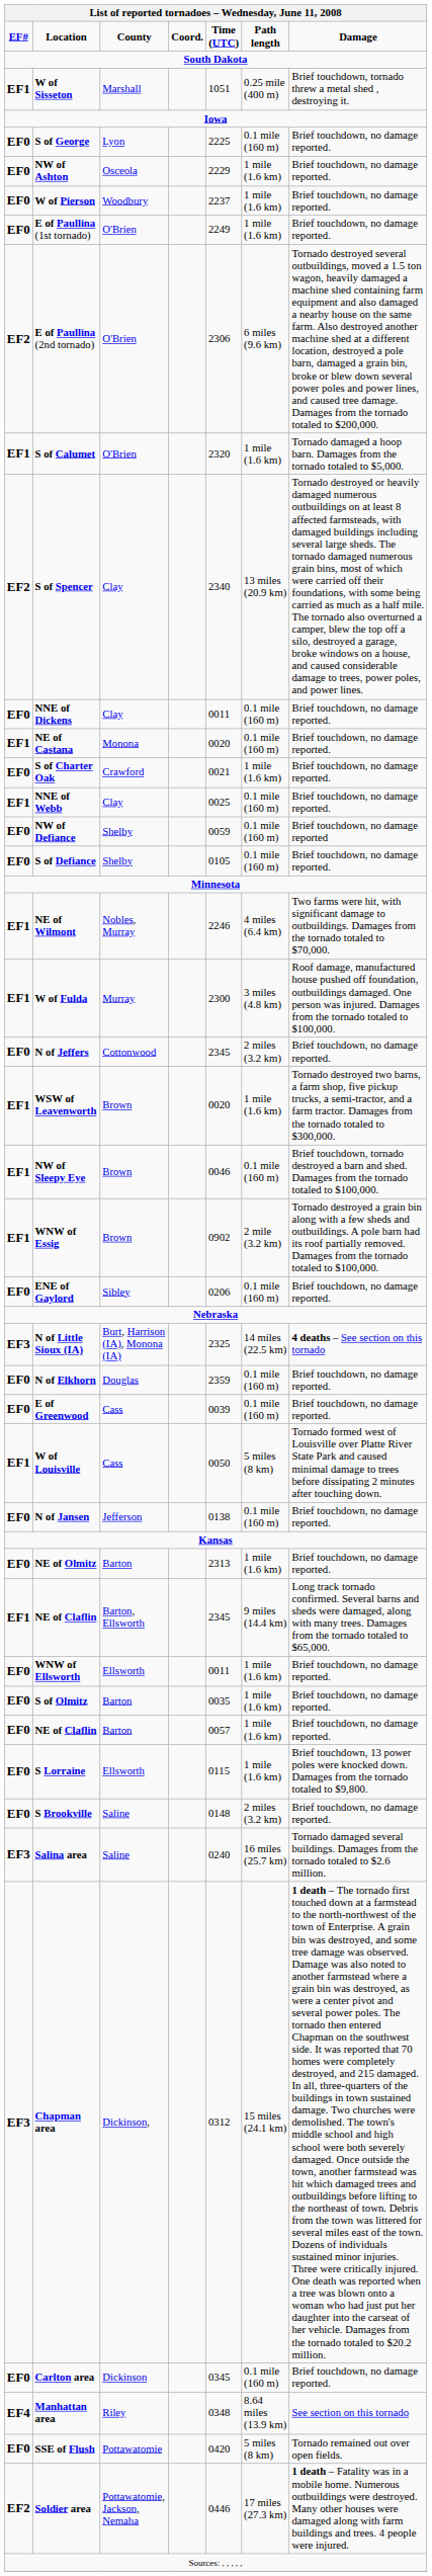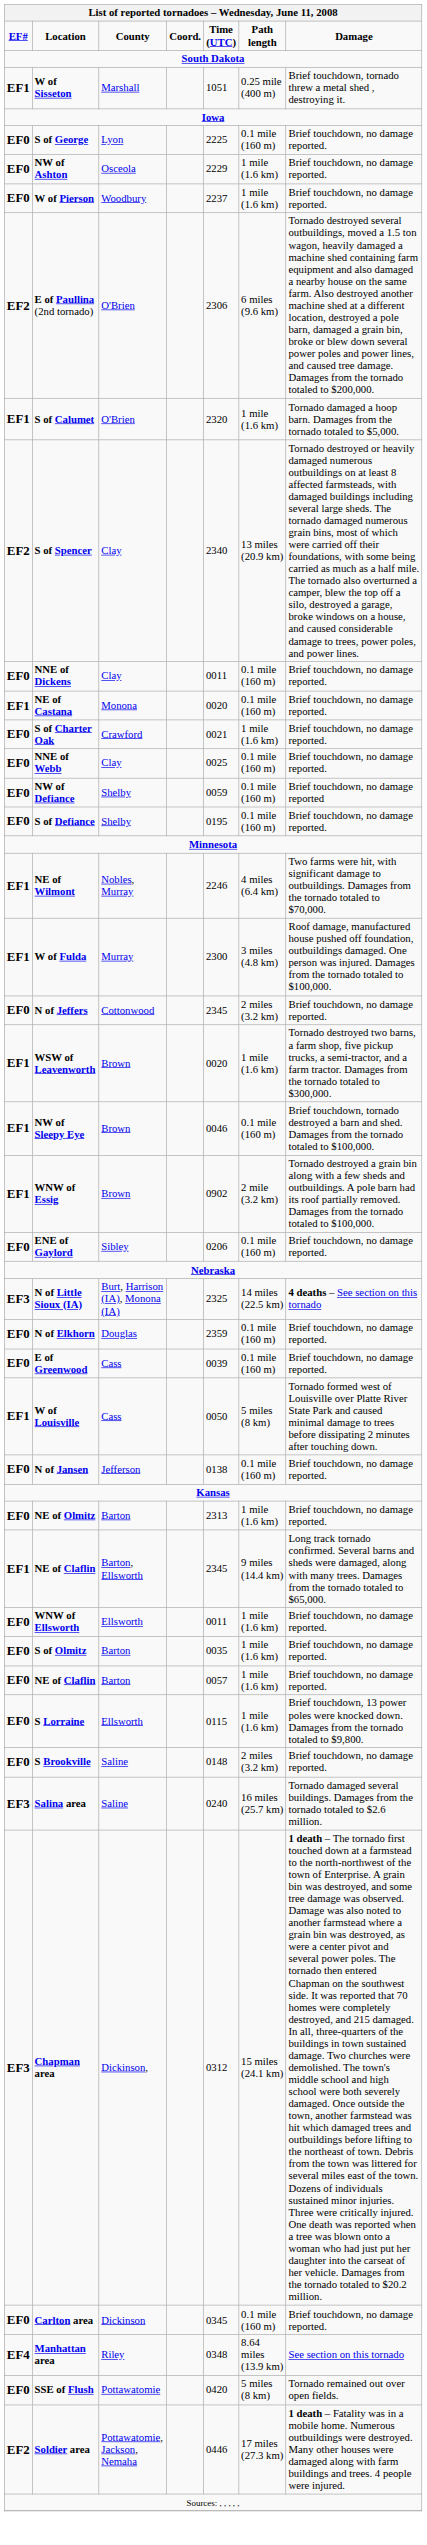- row: EF0 | E of Paullina (1st tornado) | O'Brien | 2249 | 1 mile (1.6 km) | Brief touchdown, no damage reported.
NNE of Webb | EF#: EF1 -> EF0
S of Defiance | Time (UTC): 0105 -> 0195
